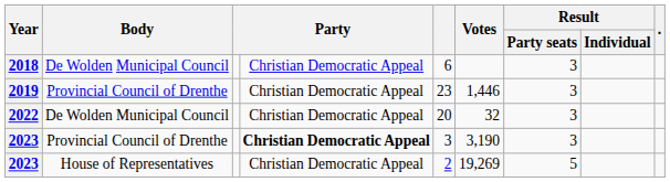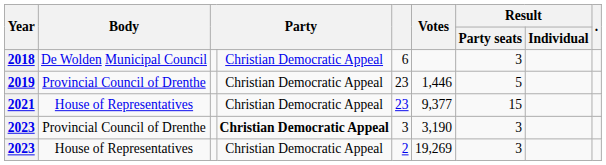2019 | Result / Party seats: 3 -> 5
+ row: 2021 | House of Representatives | Christian Democratic Appeal | 23 | 9,377 | 15
- row: 2022 | De Wolden Municipal Council | Christian Democratic Appeal | 20 | 32 | 3
2023 / House of Representatives | Result / Party seats: 5 -> 3
